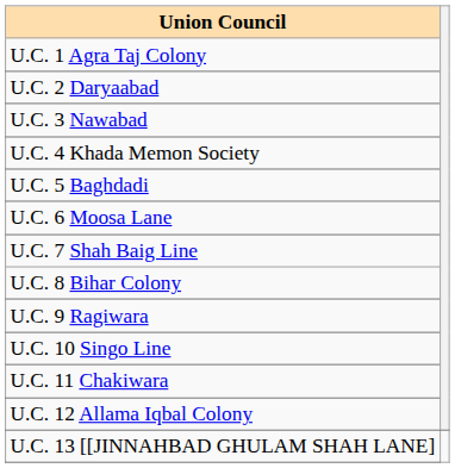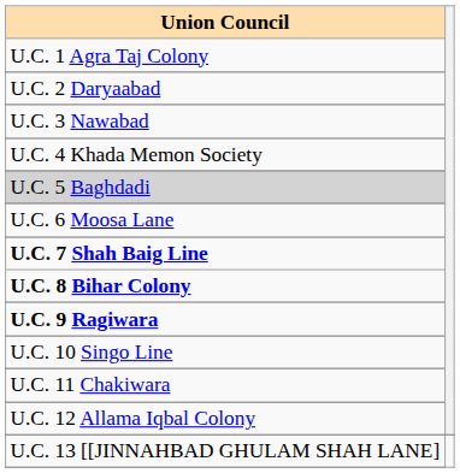U.C. 5 Baghdadi | Union Council: no background -> lightgrey background
U.C. 7 Shah Baig Line | Union Council: normal -> bold
U.C. 8 Bihar Colony | Union Council: normal -> bold
U.C. 9 Ragiwara | Union Council: normal -> bold
